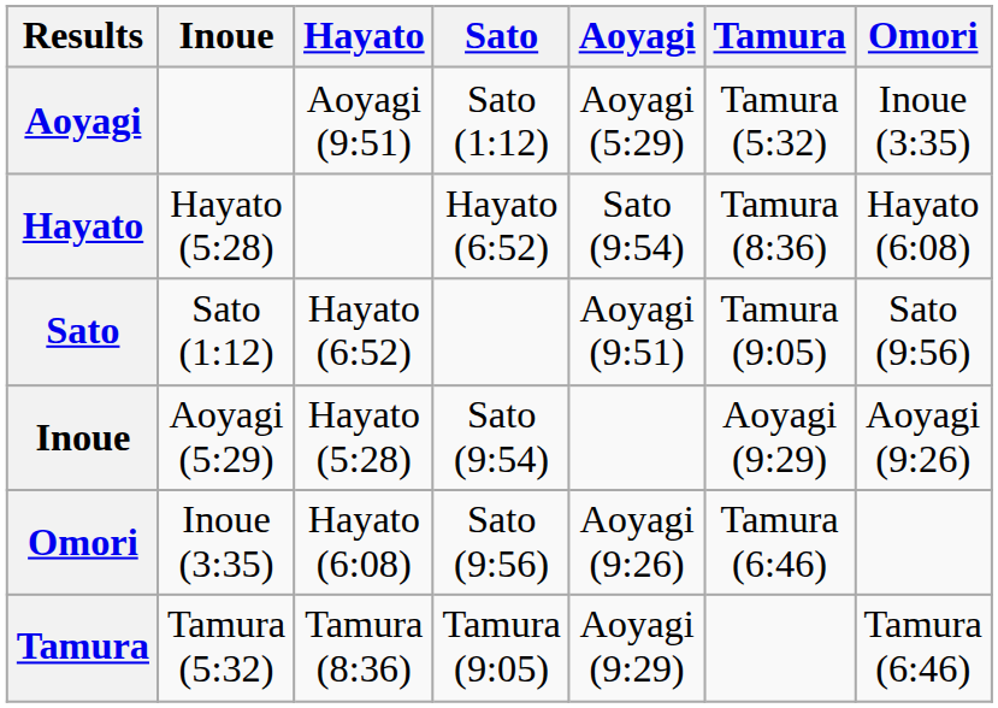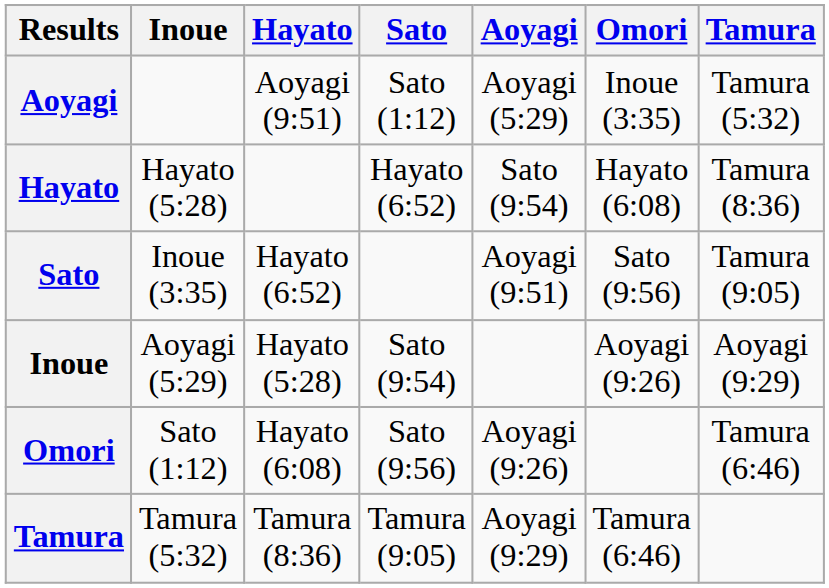columns swapped: Omori <-> Tamura
row 4 | Inoue: Sato (1:12) -> Inoue (3:35)
row 6 | Inoue: Inoue (3:35) -> Sato (1:12)
